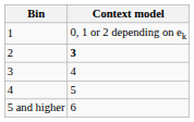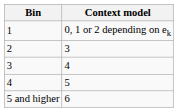2 | Context model: bold -> normal
